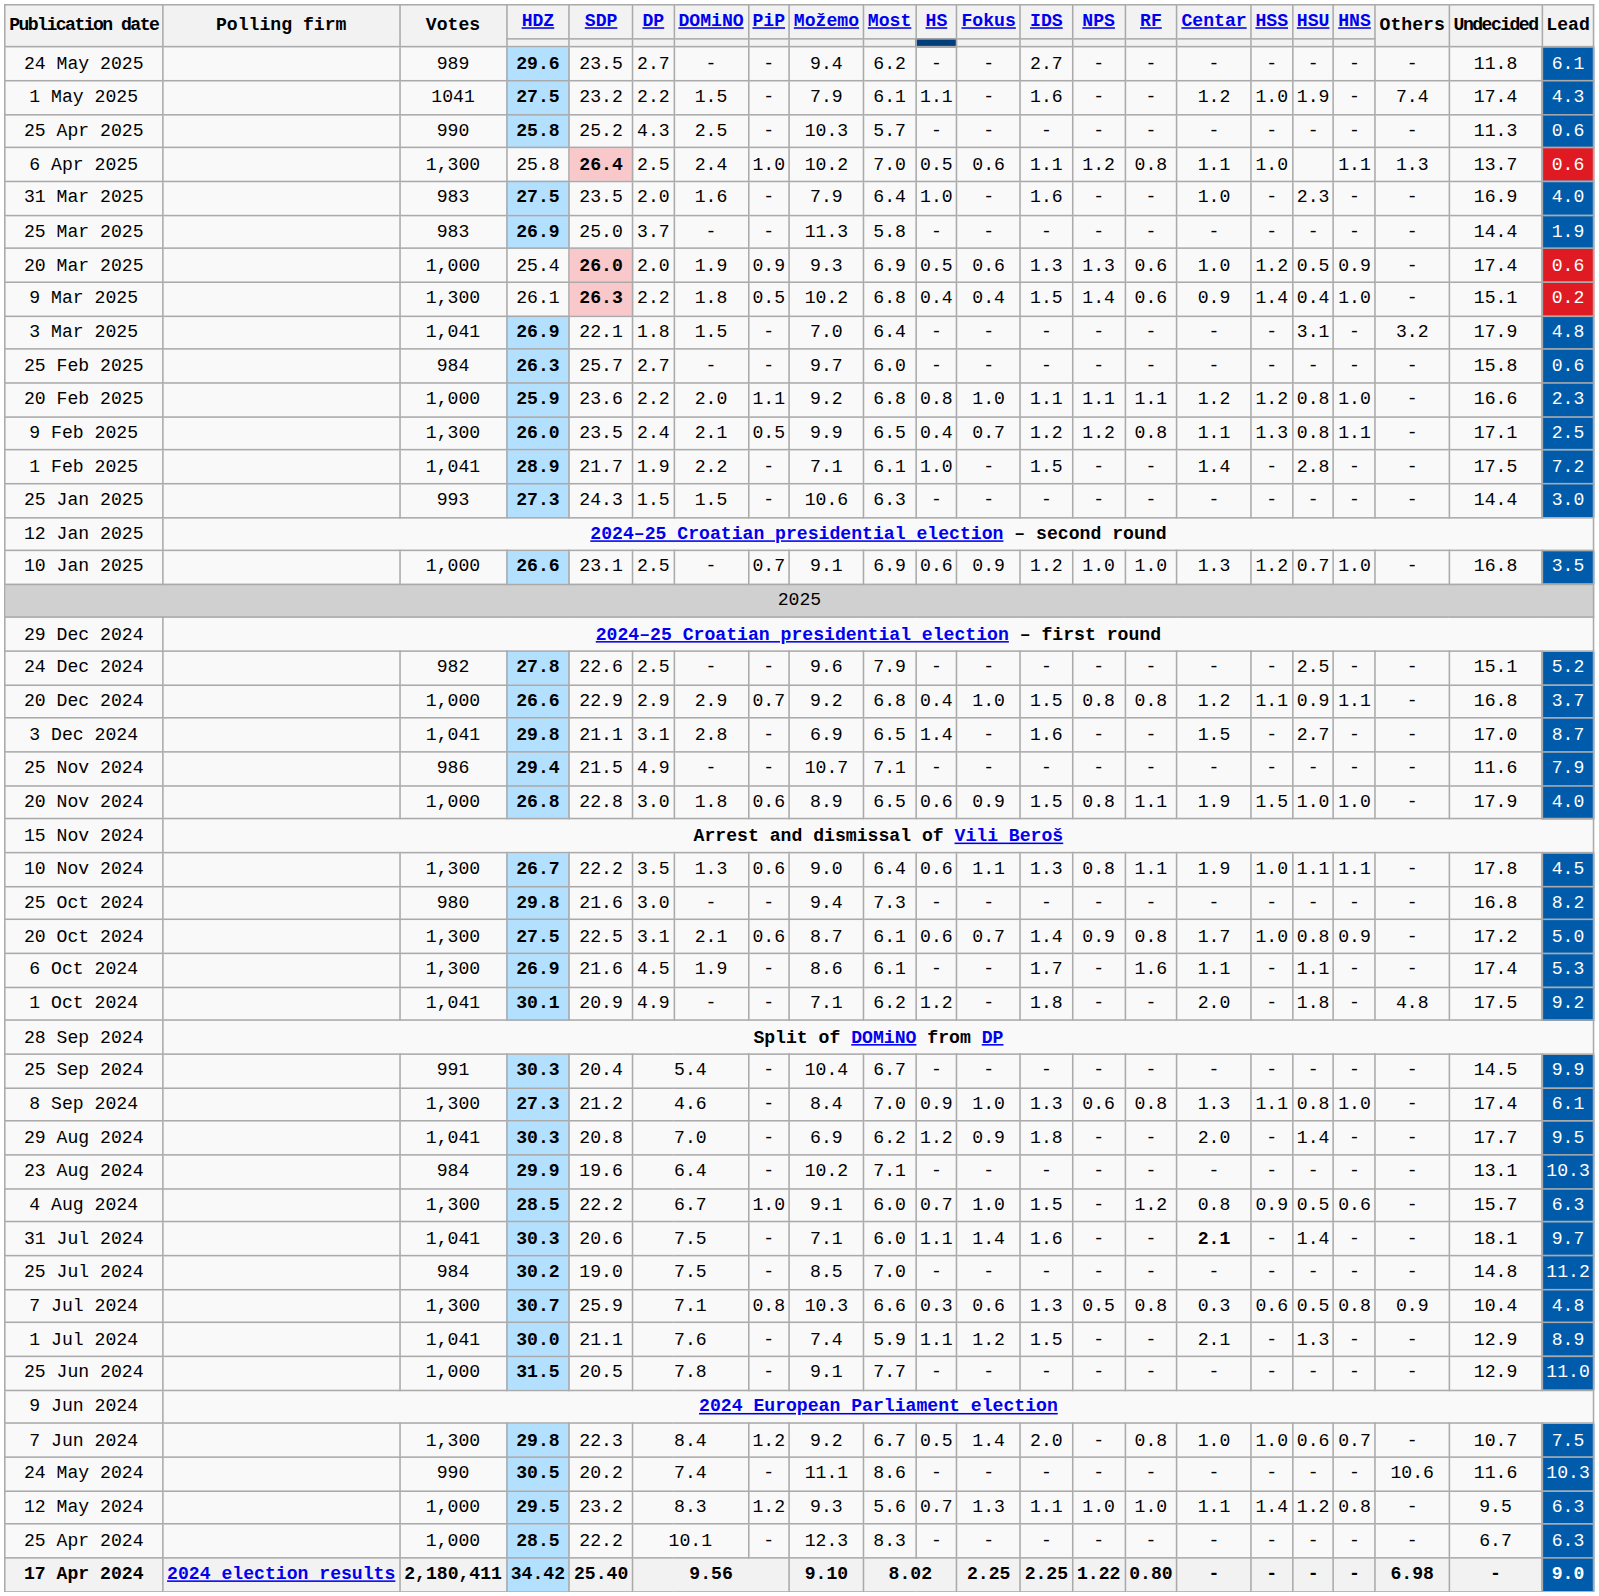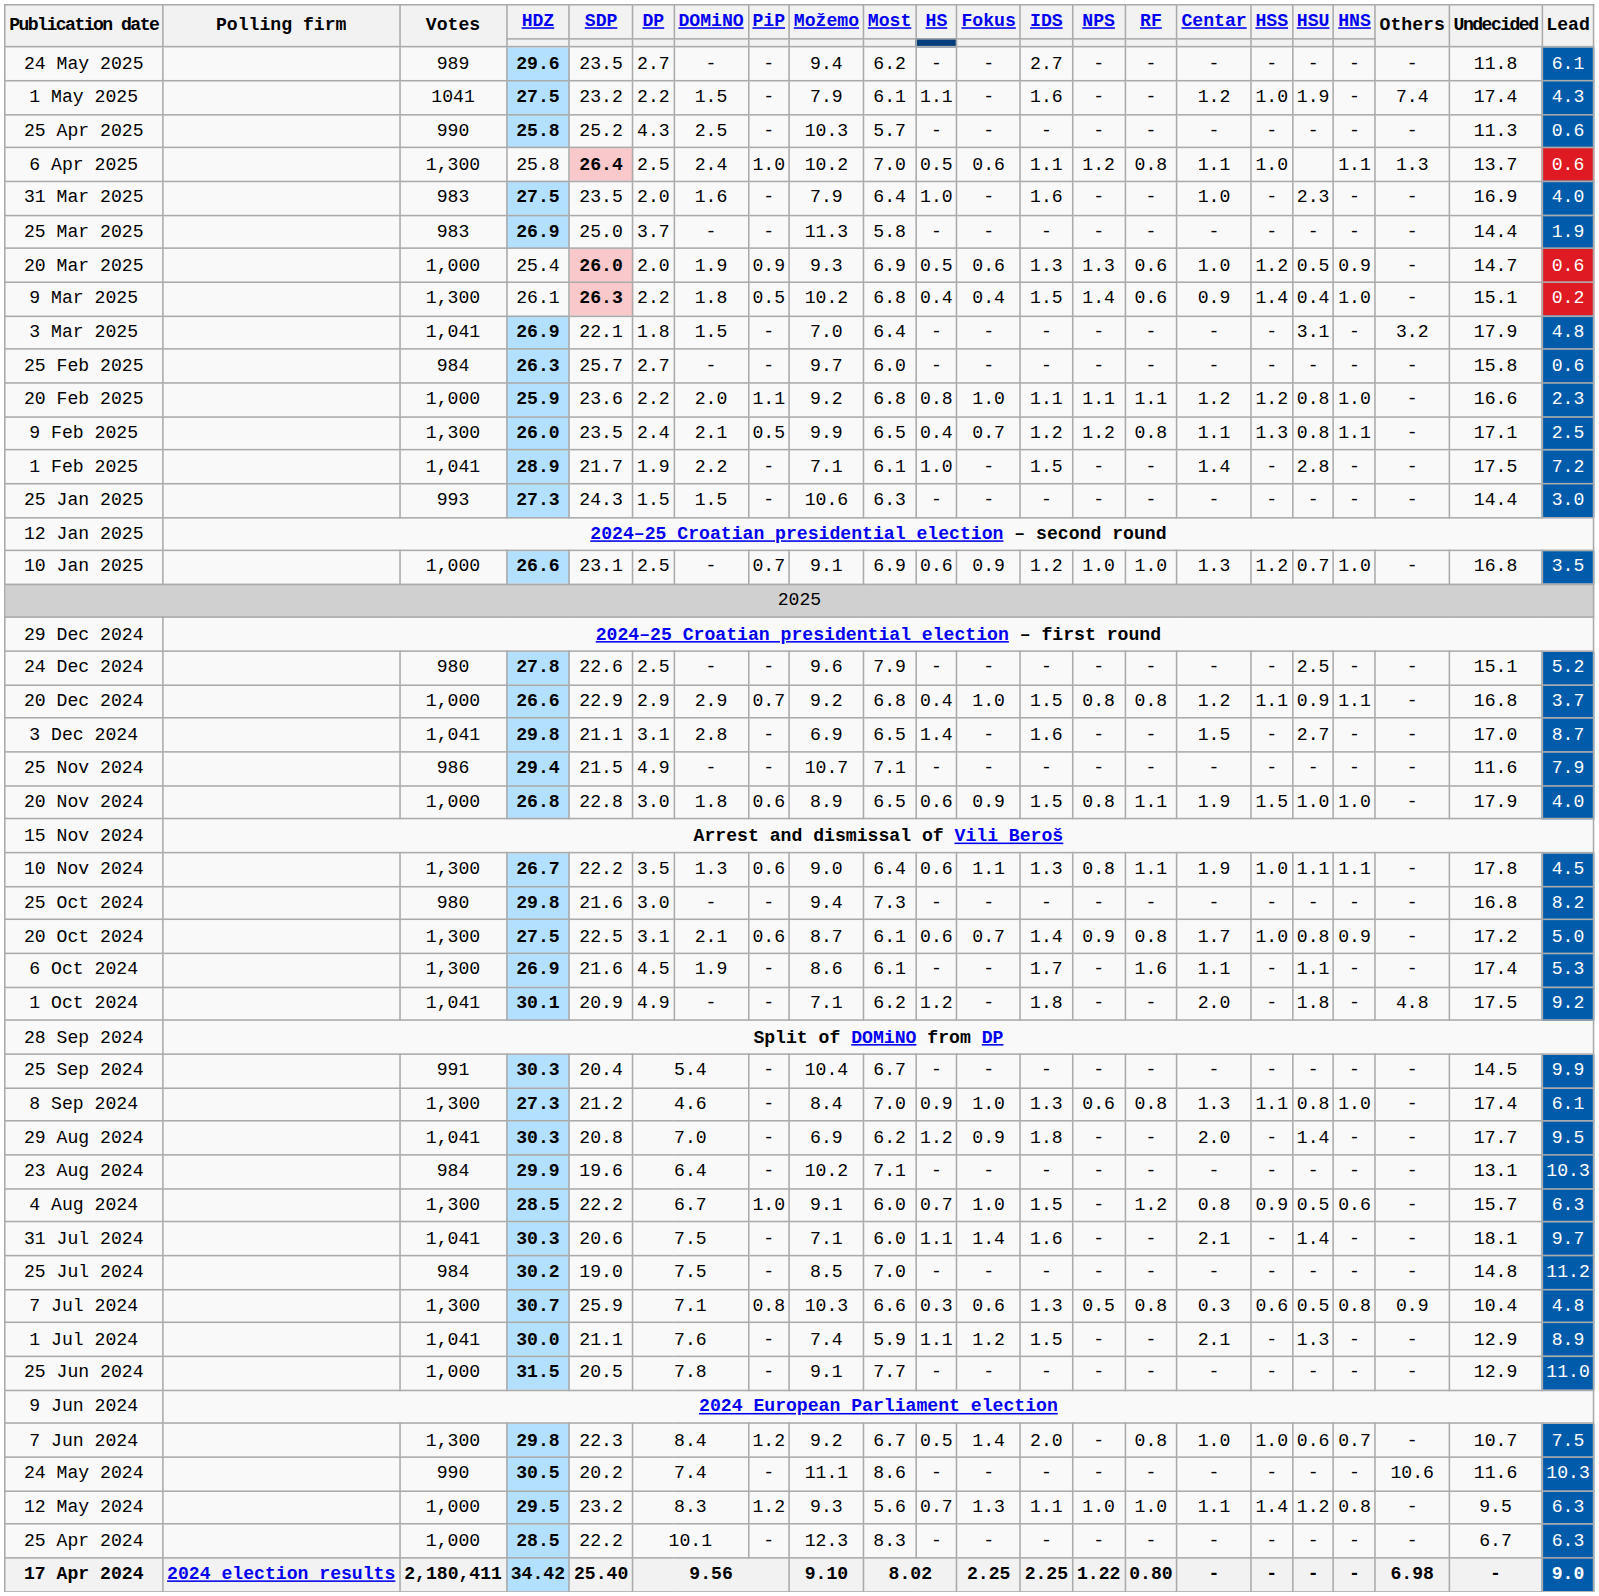20 Mar 2025 | Undecided: 17.4 -> 14.7
24 Dec 2024 | Votes: 982 -> 980
31 Jul 2024 | Centar: bold -> normal
